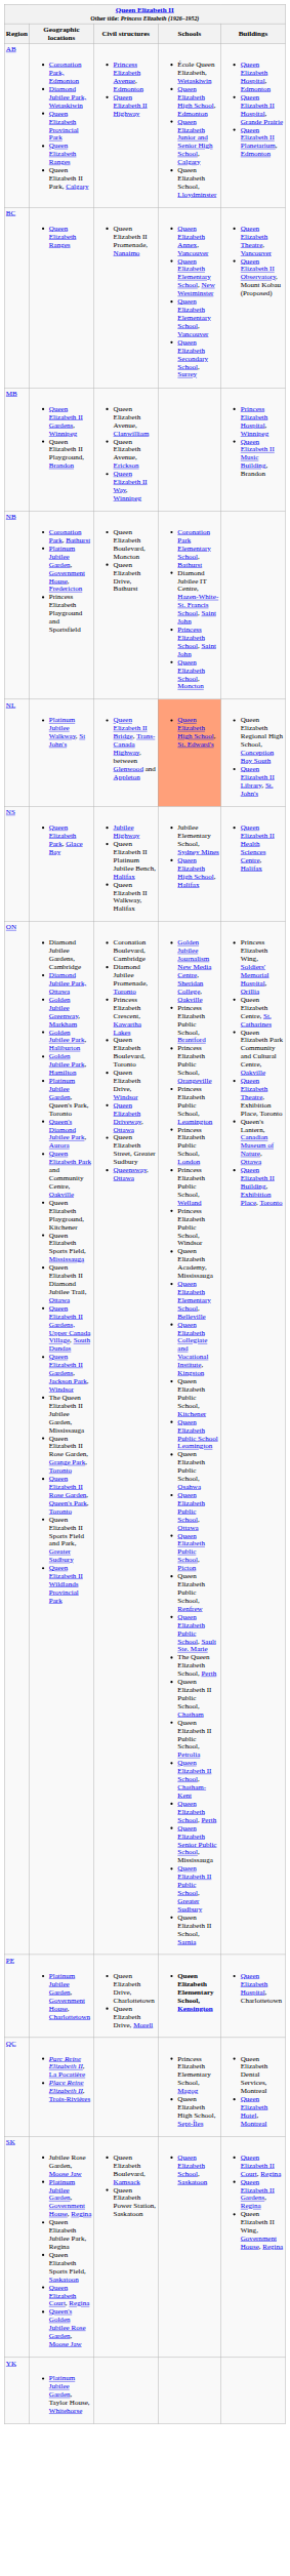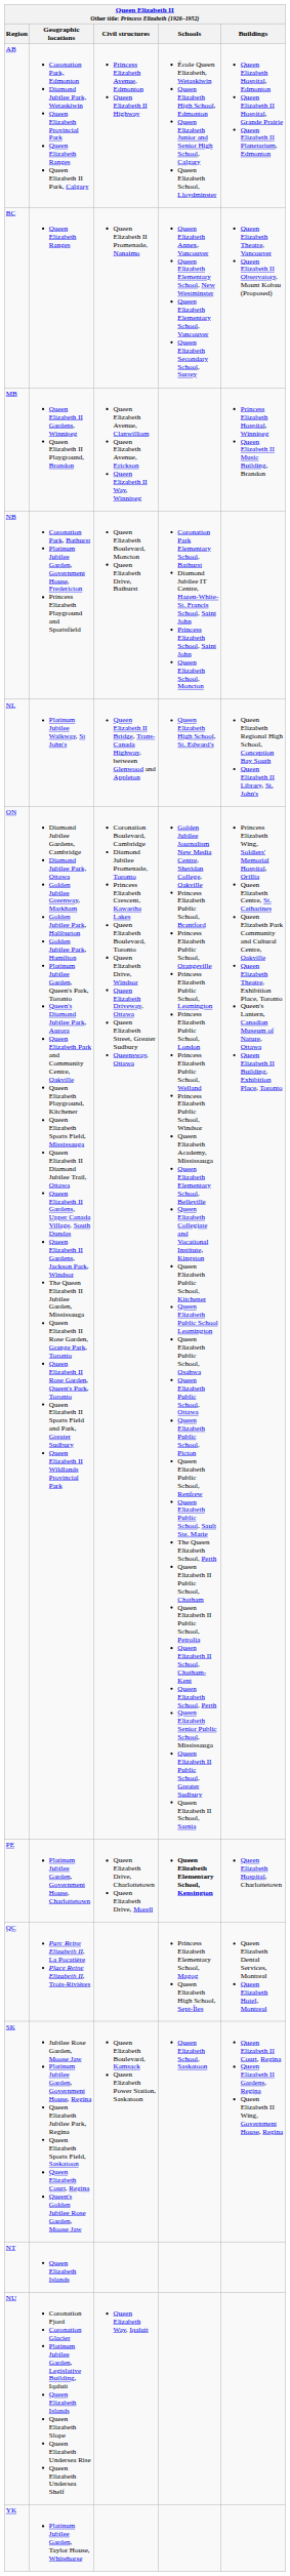NL | Schools: lightsalmon background -> no background
- row: NS | Queen Elizabeth Park, Glace Bay | Jubilee Highway Queen Elizabeth II Platinum Jubilee Bench, Halifax Queen Elizabeth II Walkway, Halifax | Jubilee Elementary School, Sydney Mines Queen Elizabeth High School, Halifax | Queen Elizabeth II Health Sciences Centre, Halifax
+ row: NT | Queen Elizabeth Islands
+ row: NU | Coronation Fjord Coronation Glacier Platinum Jubilee Garden, Legislative Building, Iqaluit Queen Elizabeth Islands Queen Elizabeth Slope Queen Elizabeth Undersea Rise Queen Elizabeth Undersea Shelf | Queen Elizabeth Way, Iqaluit
